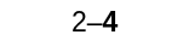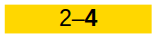row 1 | column 1: no background -> gold background
